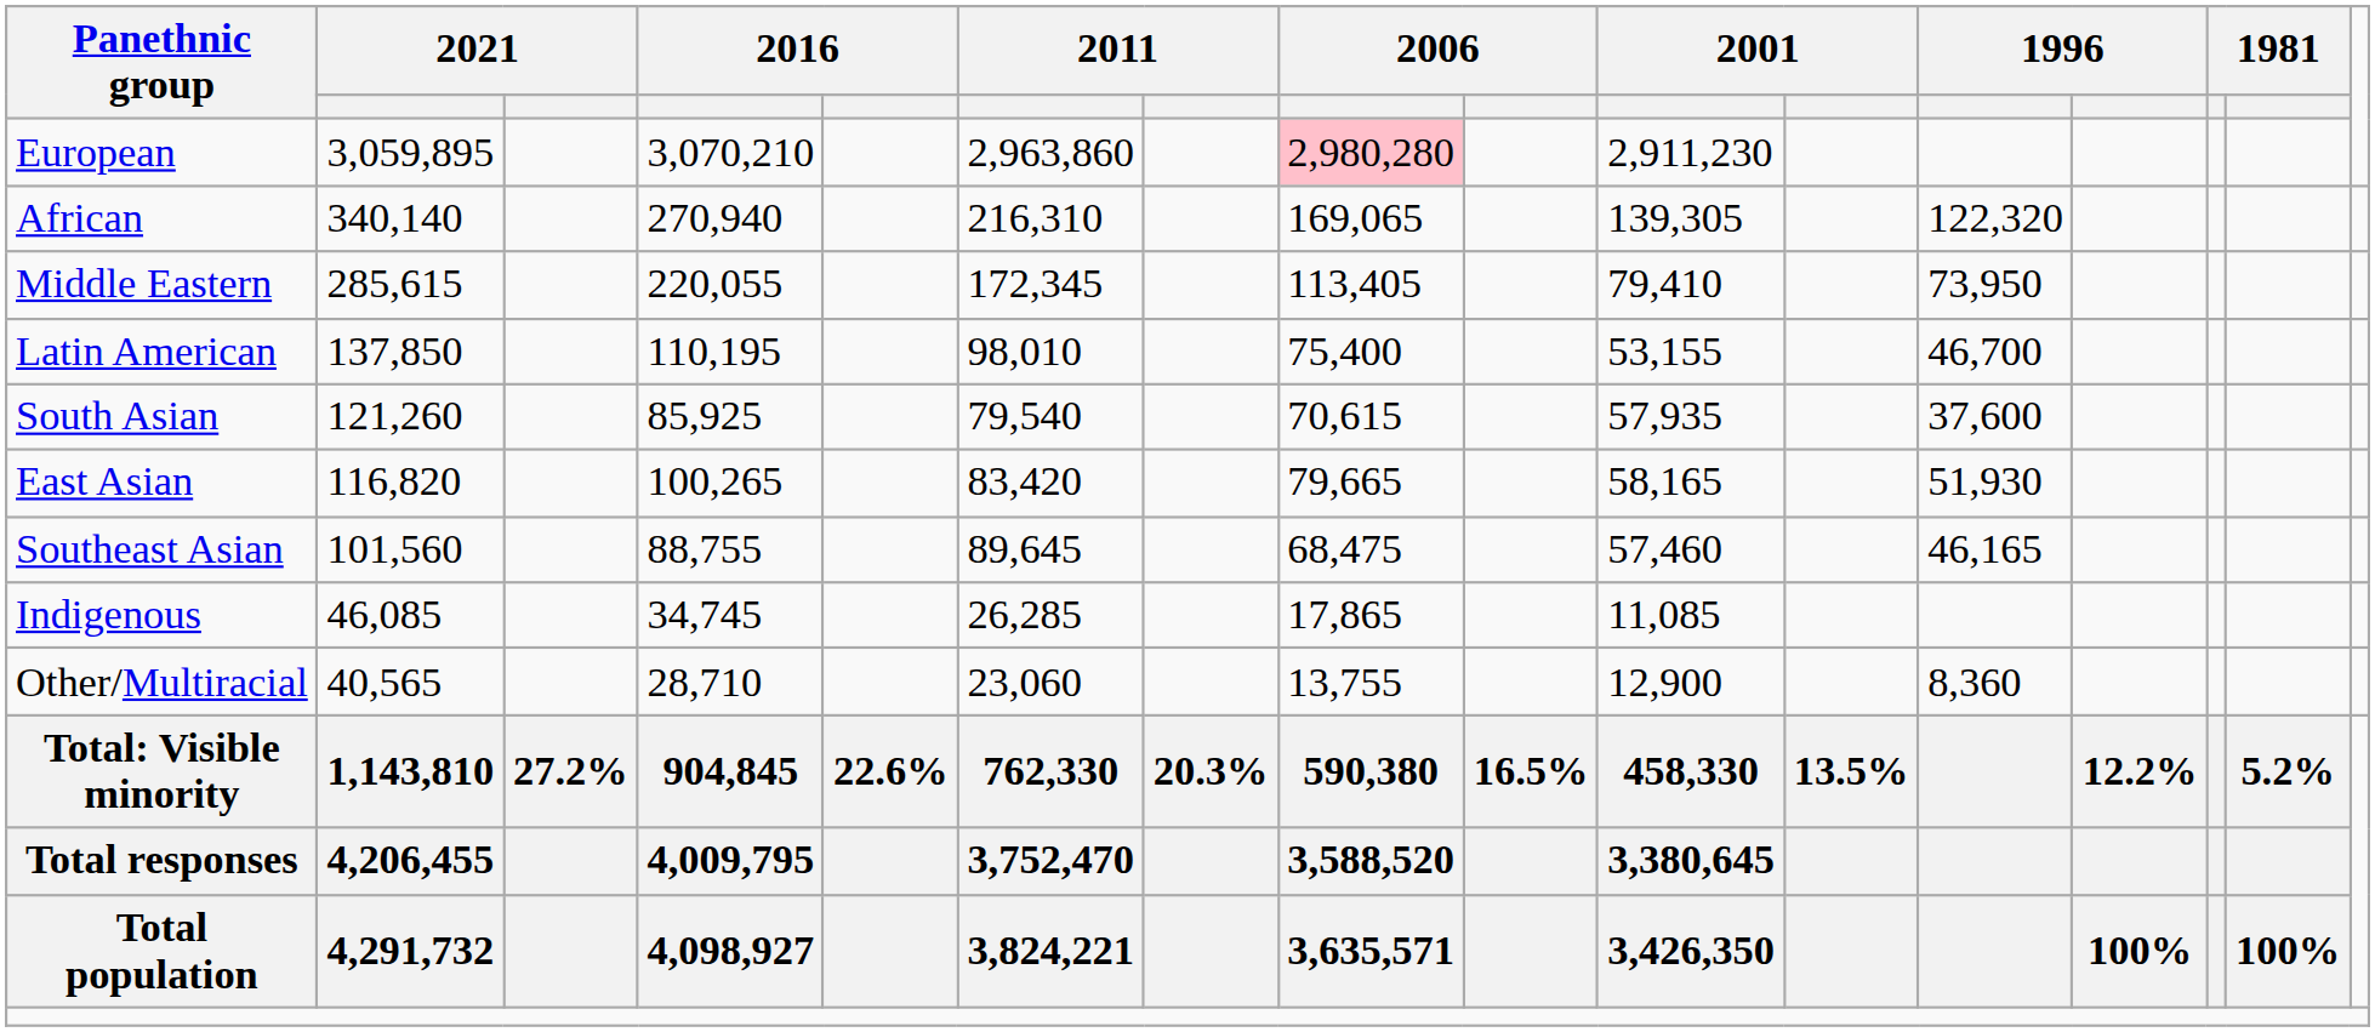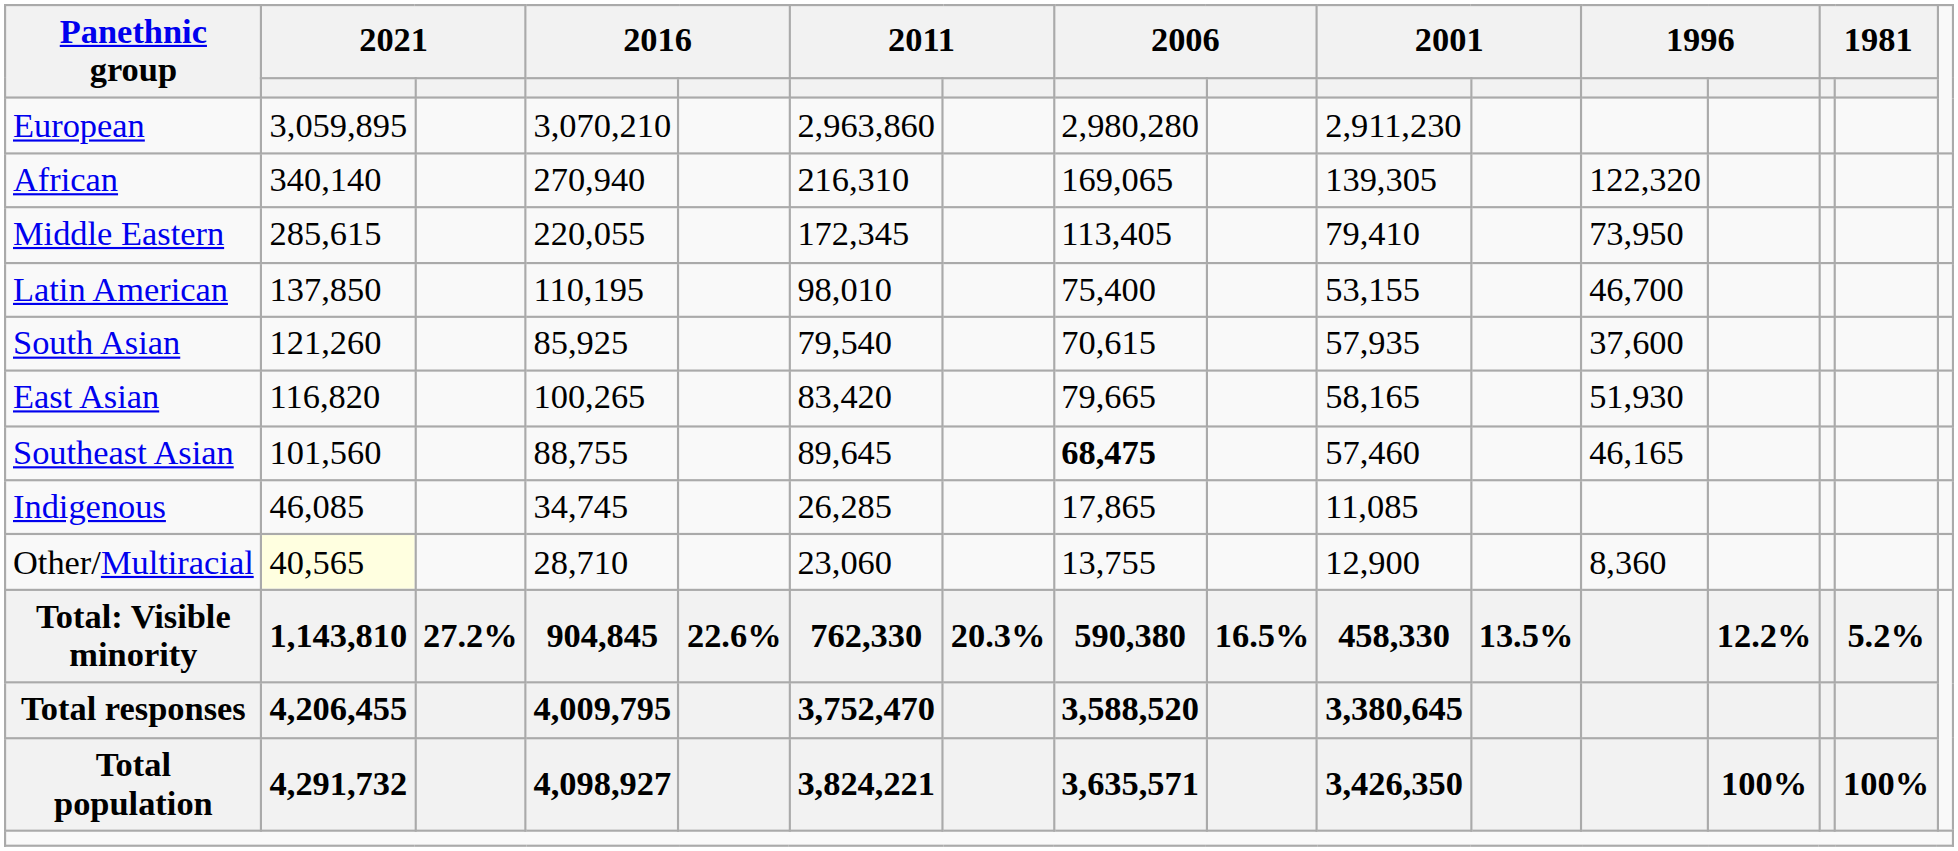European | column 8: pink background -> no background
Southeast Asian | column 8: normal -> bold
Other/Multiracial | column 2: no background -> lightyellow background
